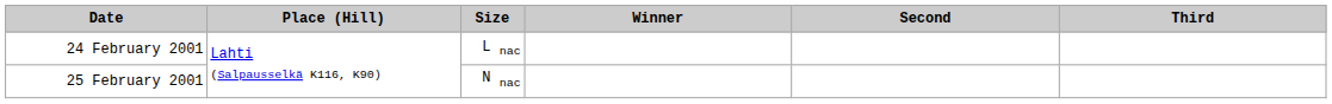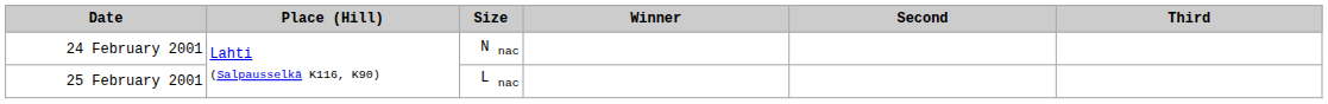24 February 2001 | Size: L nac -> N nac
25 February 2001 | Size: N nac -> L nac
